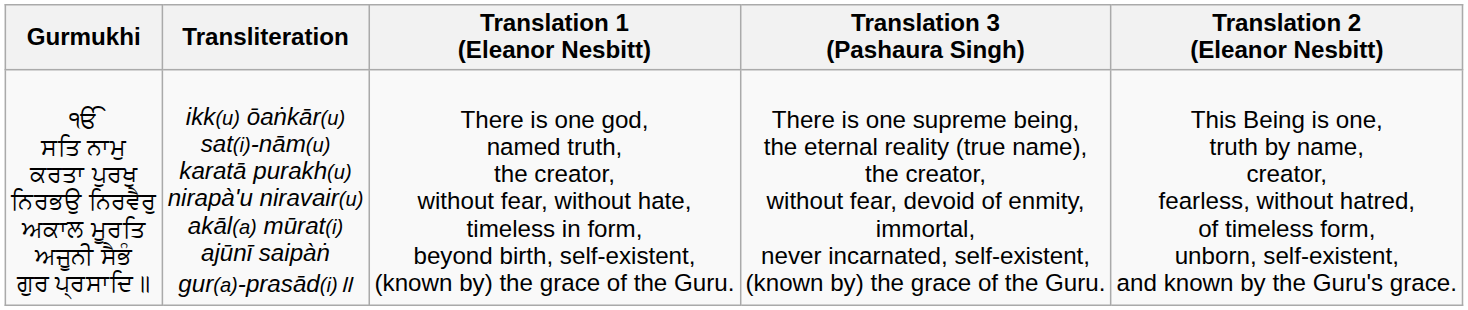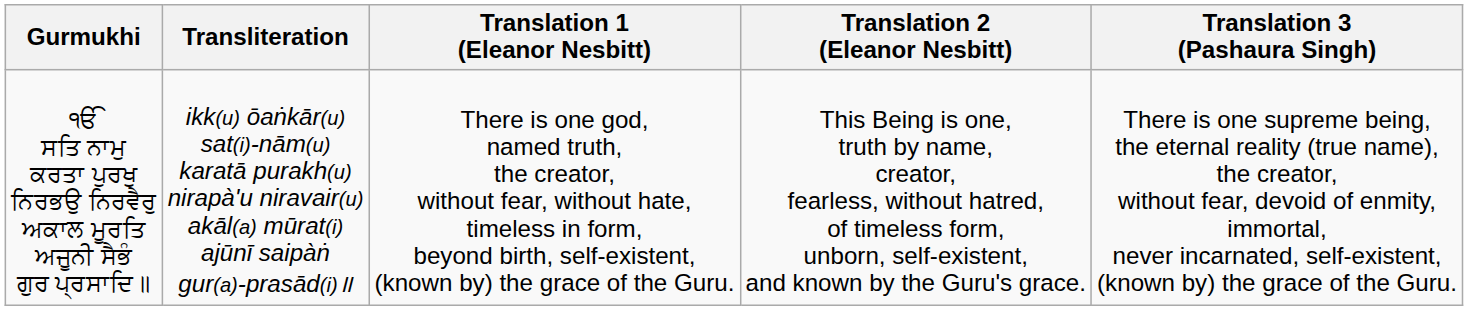columns swapped: Translation 2 (Eleanor Nesbitt) <-> Translation 3 (Pashaura Singh)
